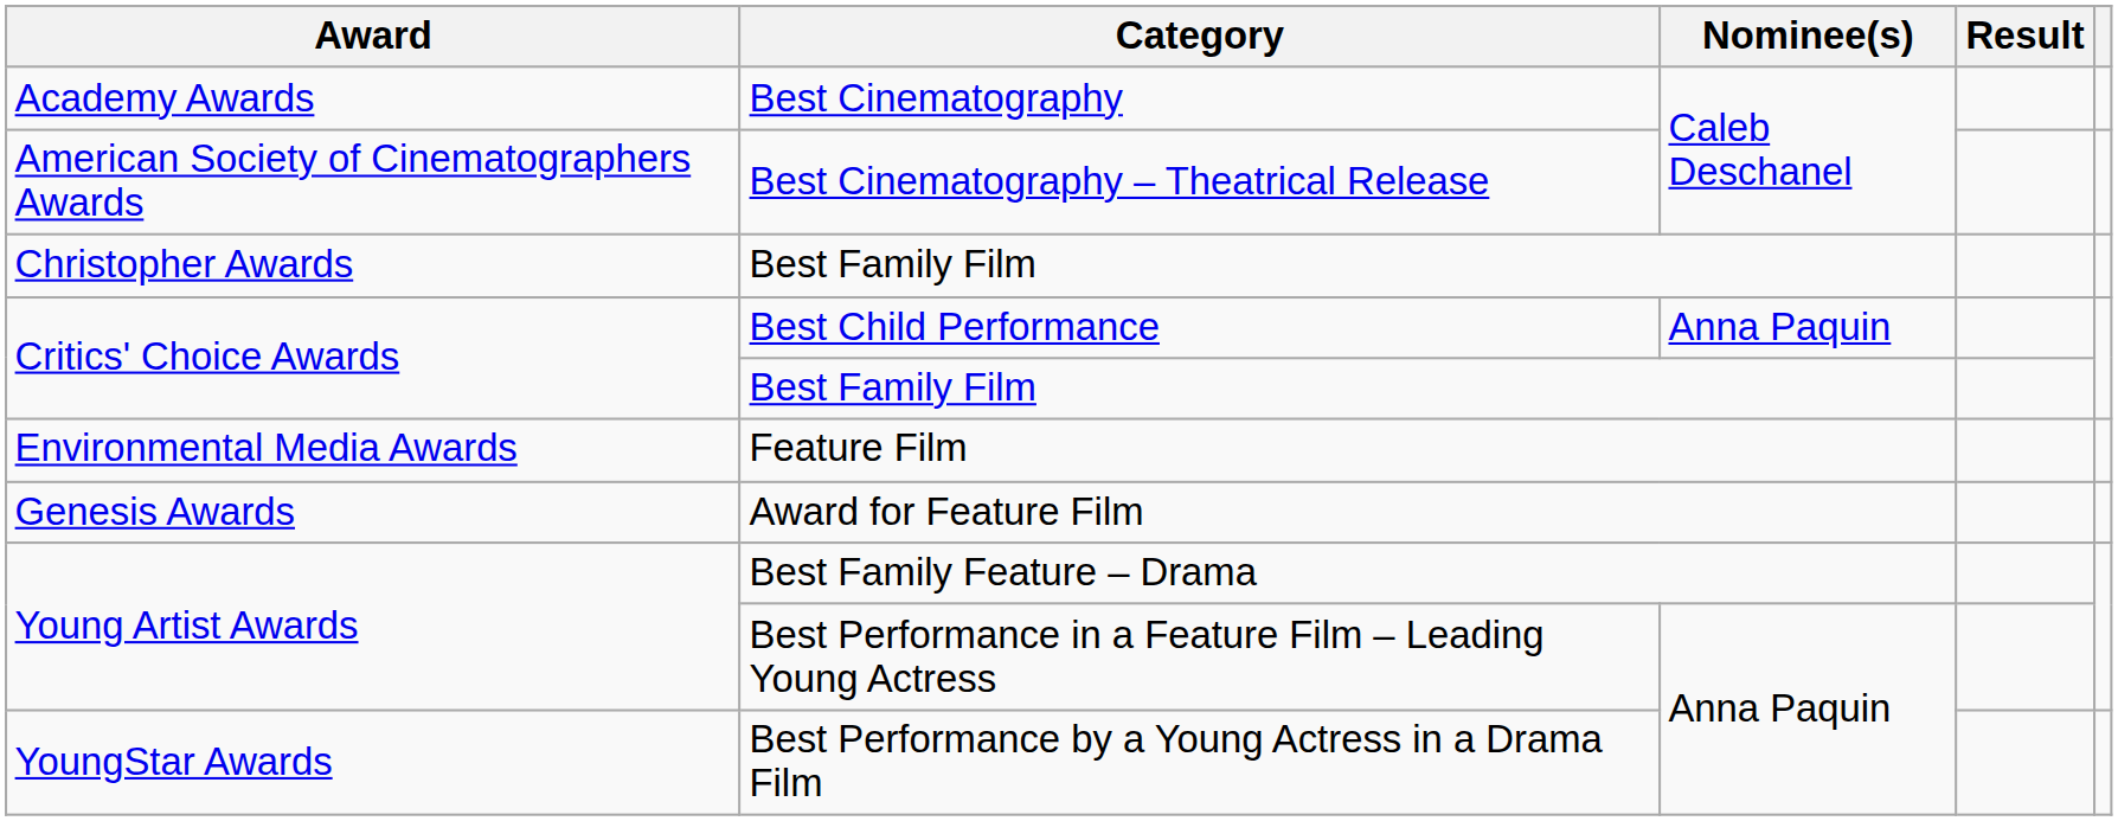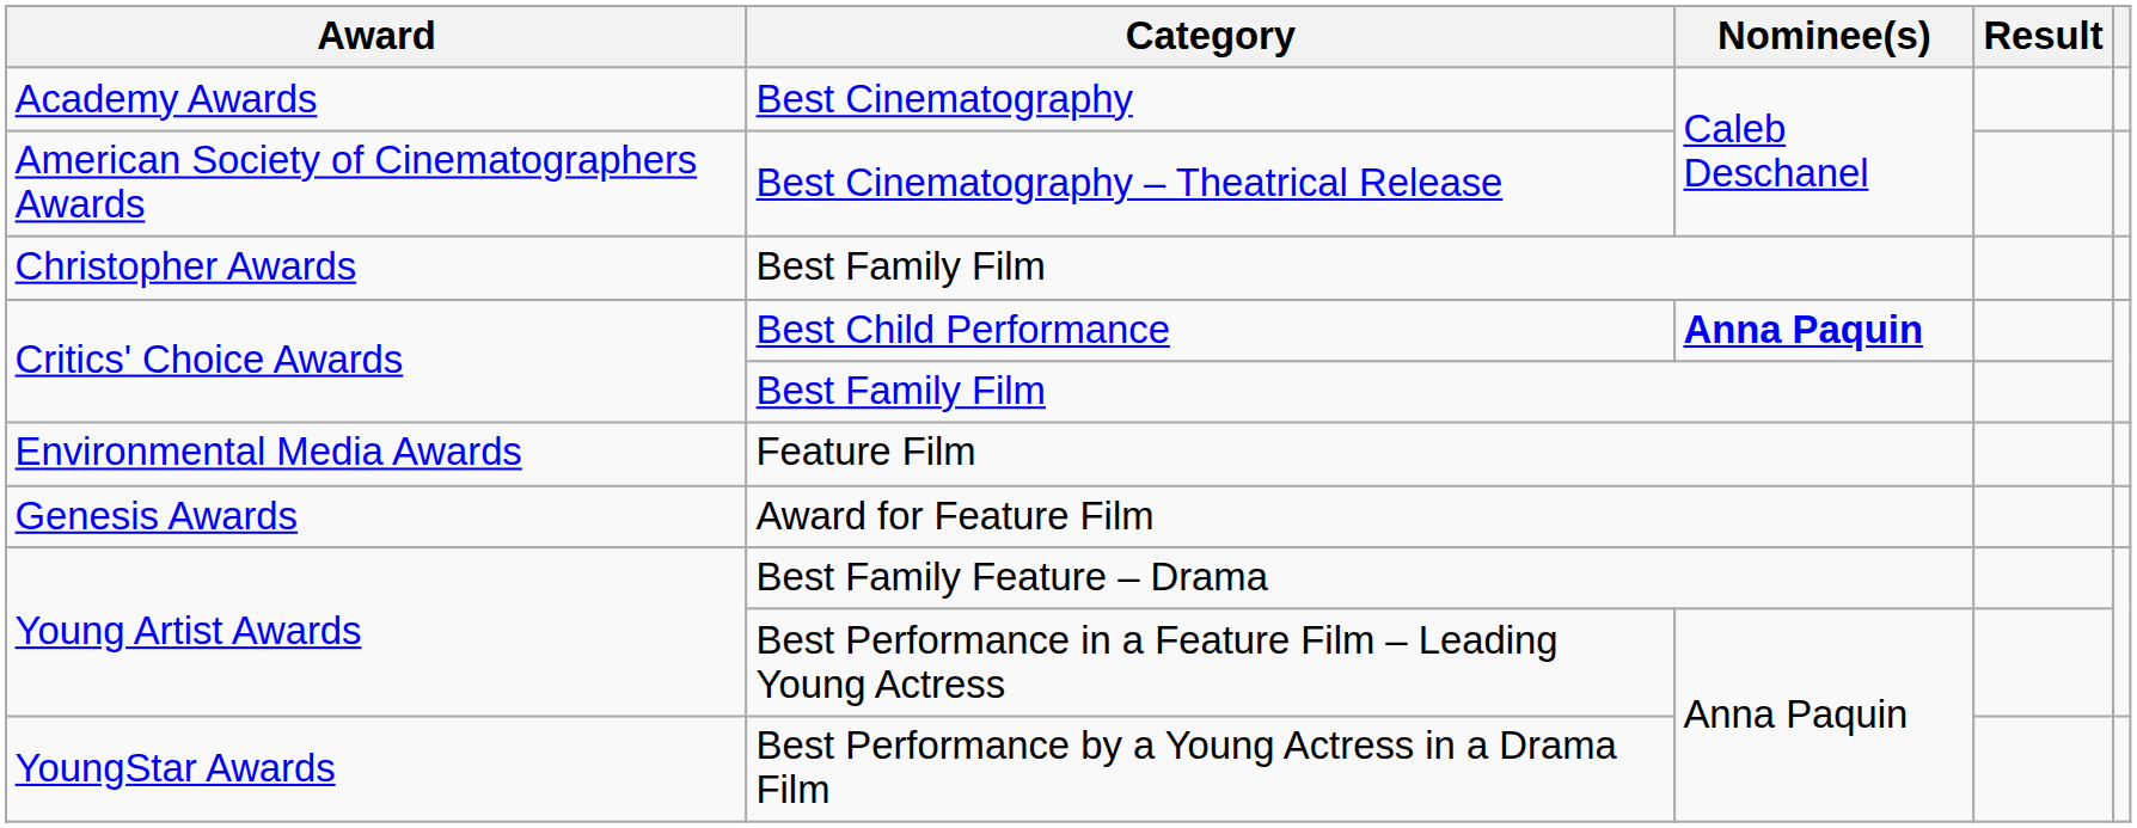Best Child Performance | Nominee(s): normal -> bold
